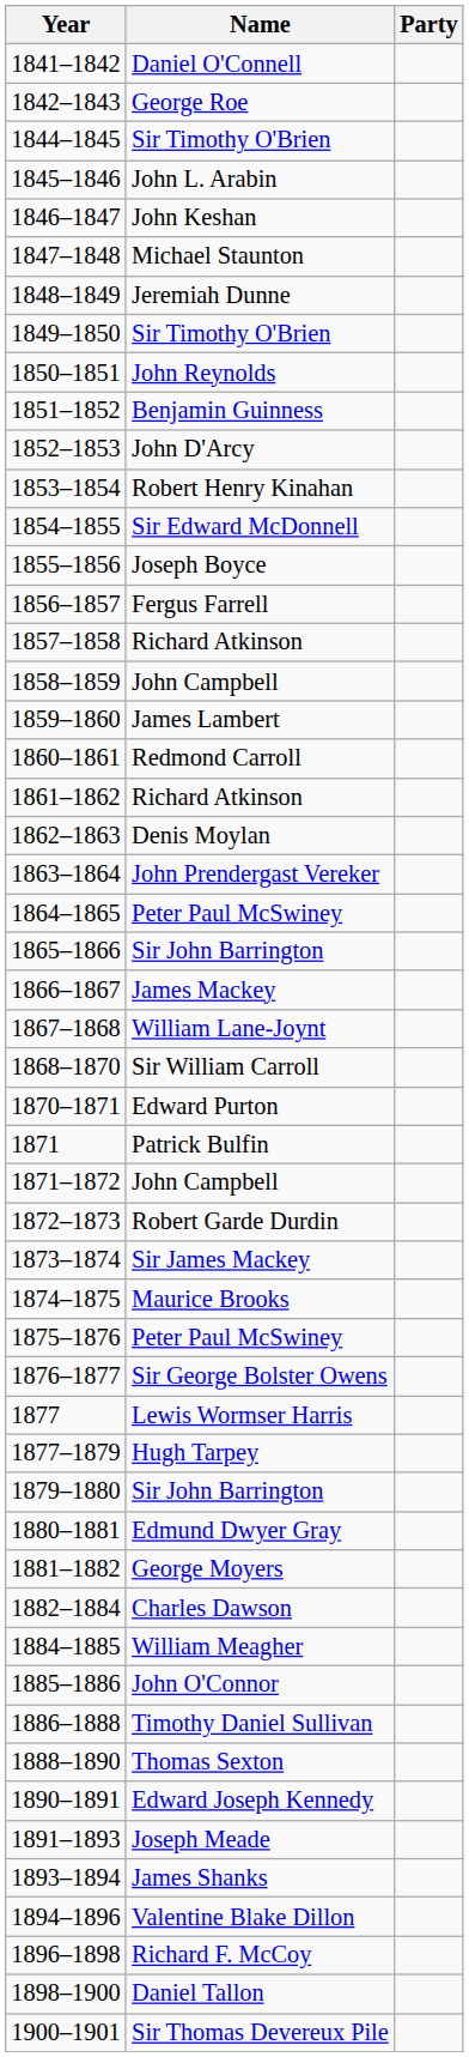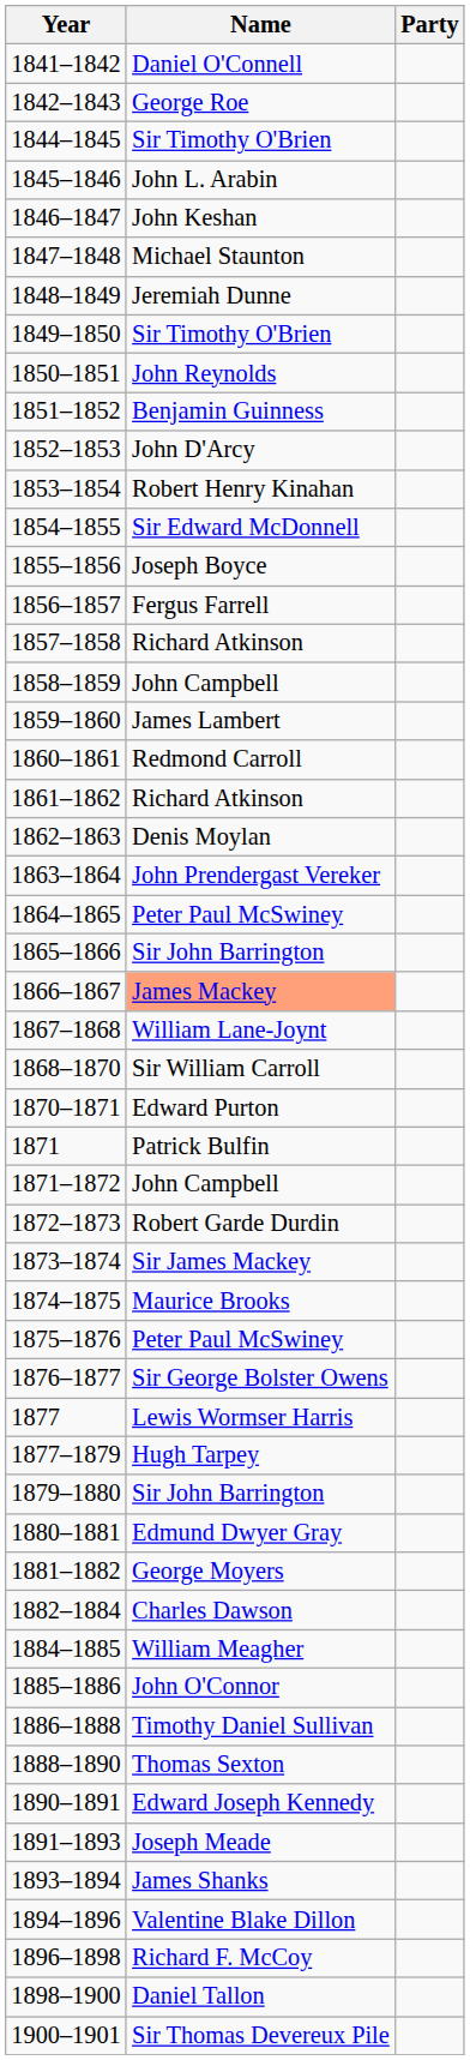James Mackey | Name: no background -> lightsalmon background
